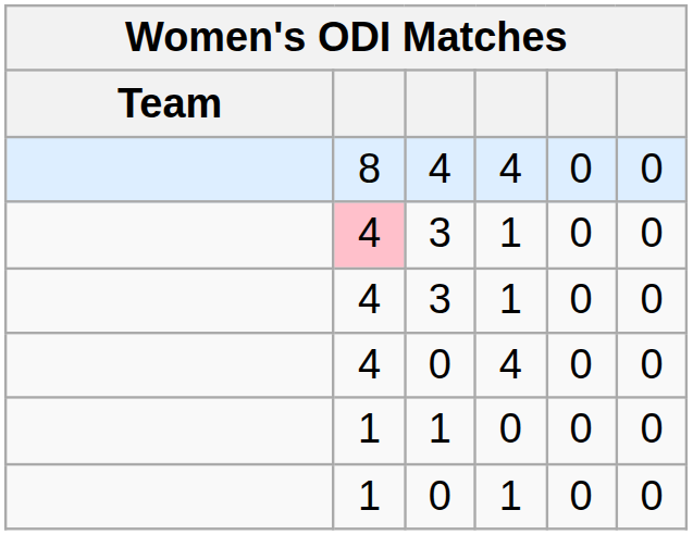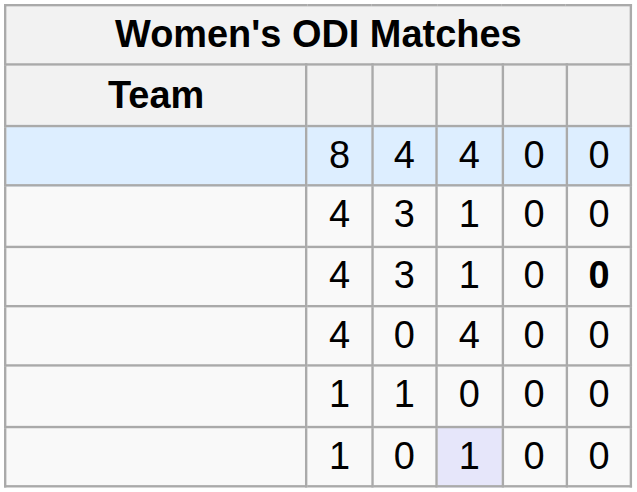row 4 | column 2: pink background -> no background
row 5 | column 6: normal -> bold
row 8 | column 4: no background -> lavender background
